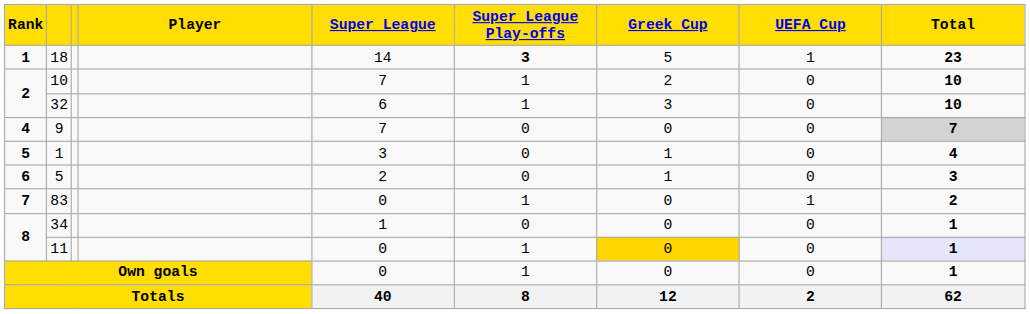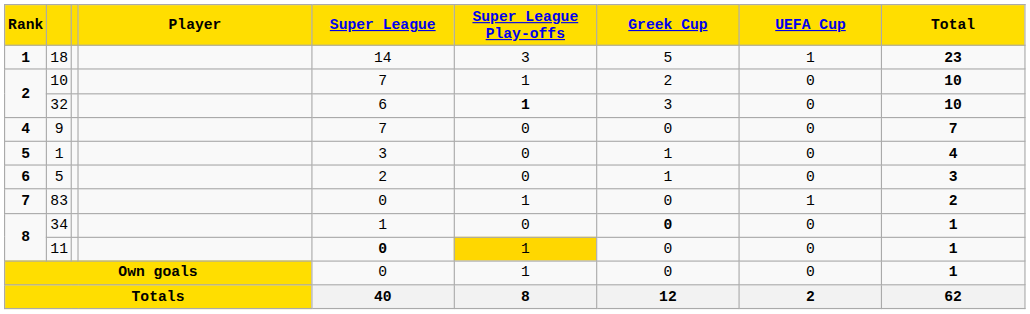18 | Super League Play-offs: bold -> normal
32 | Super League Play-offs: normal -> bold
9 | Total: lightgrey background -> no background
34 | Greek Cup: normal -> bold
11 | Super League: normal -> bold
11 | Super League Play-offs: no background -> gold background
11 | Greek Cup: gold background -> no background
11 | Total: lavender background -> no background
